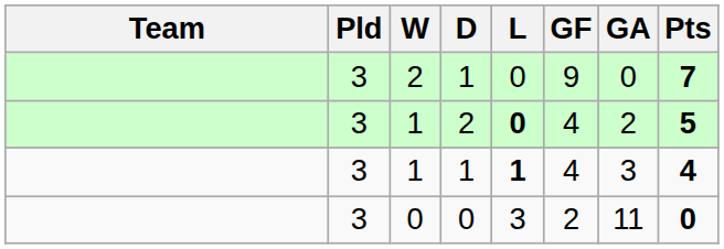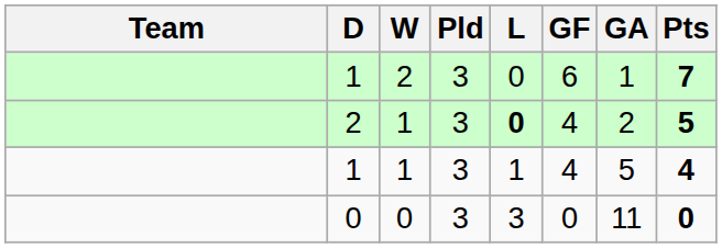columns swapped: Pld <-> D
row 2 | GF: 9 -> 6
row 2 | GA: 0 -> 1
row 4 | L: bold -> normal
row 4 | GA: 3 -> 5
row 5 | GF: 2 -> 0
